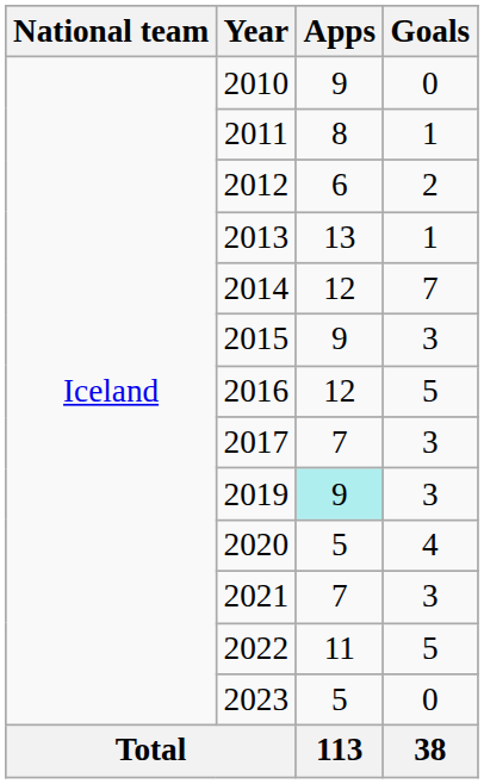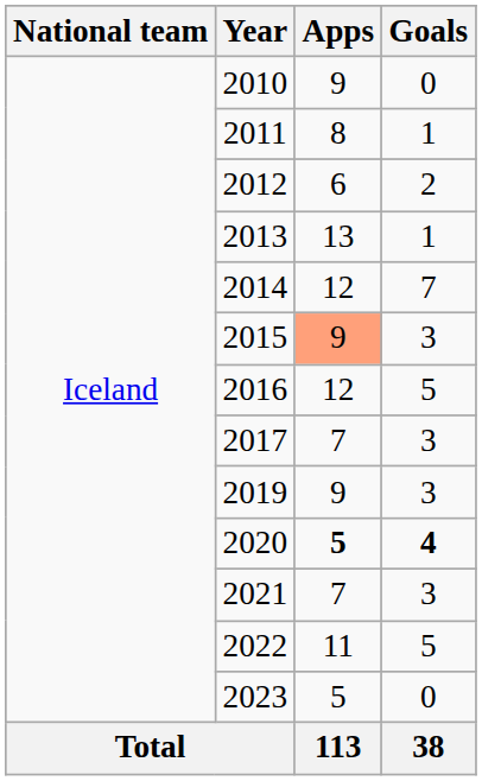2015 | Apps: no background -> lightsalmon background
2019 | Apps: paleturquoise background -> no background
2020 | Apps: normal -> bold
2020 | Goals: normal -> bold
